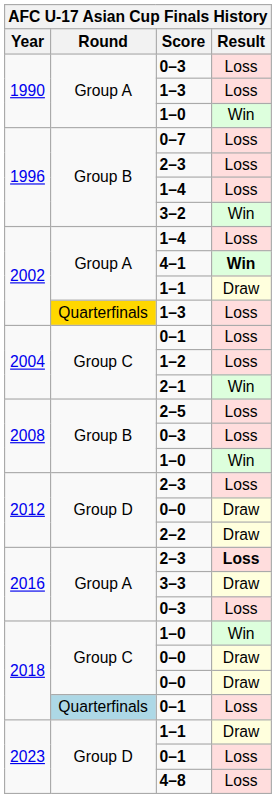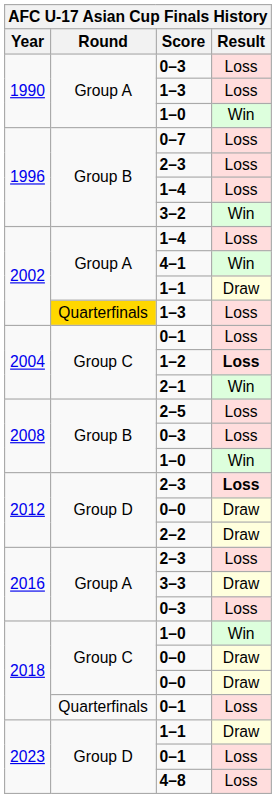4–1 | Result: bold -> normal
1–2 | Result: normal -> bold
2012 / 2–3 | Result: normal -> bold
2016 / 2–3 | Result: bold -> normal
2018 / 0–1 | Round: lightblue background -> no background
